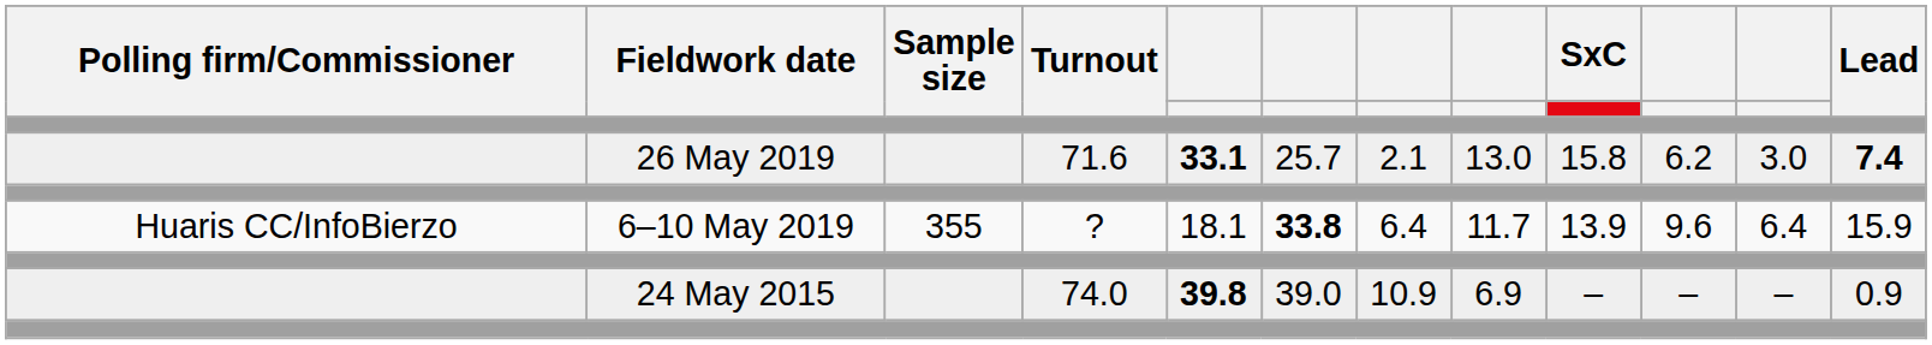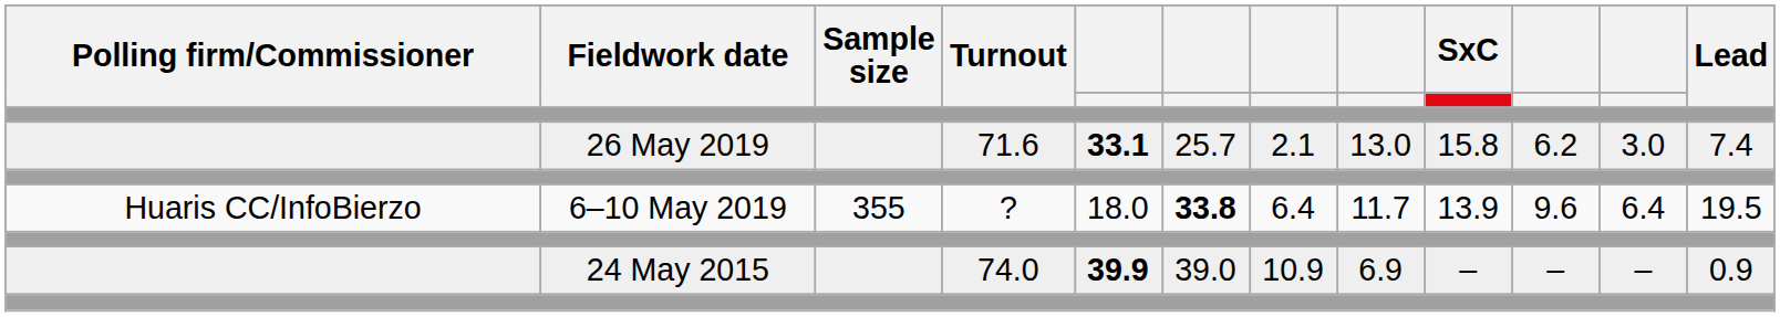26 May 2019 | Lead: bold -> normal
6–10 May 2019 | column 5: 18.1 -> 18.0
6–10 May 2019 | Lead: 15.9 -> 19.5
24 May 2015 | column 5: 39.8 -> 39.9
